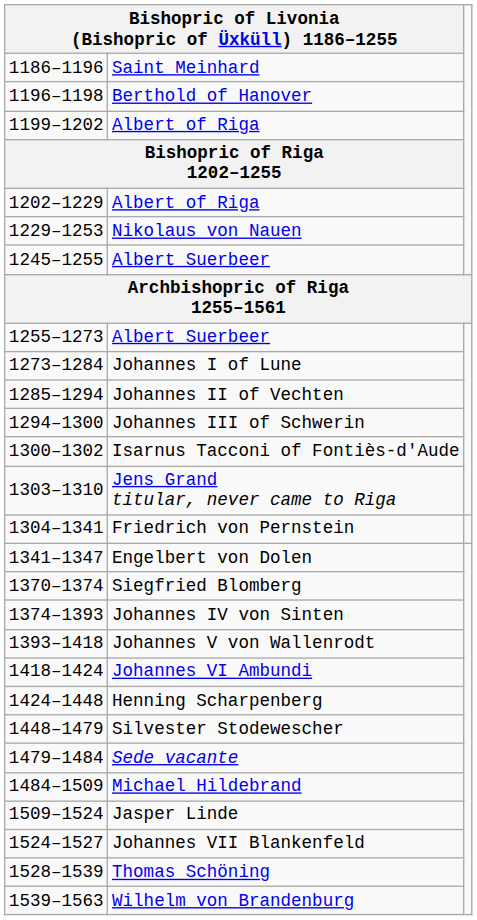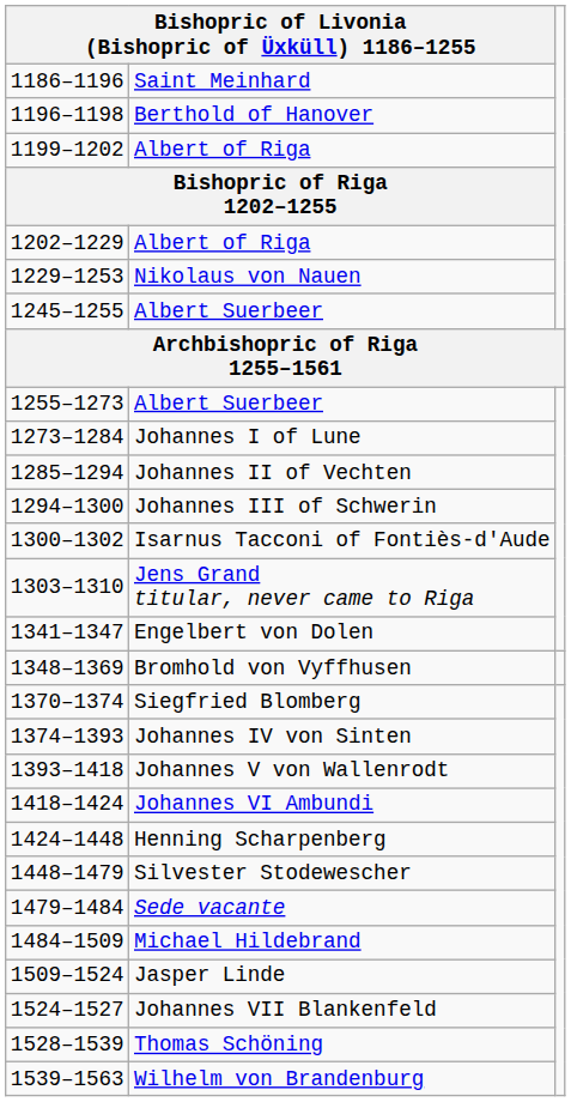- row: 1304–1341 | Friedrich von Pernstein
+ row: 1348–1369 | Bromhold von Vyffhusen
